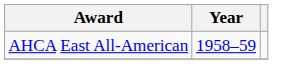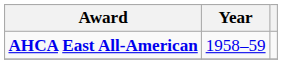row 2 | Award: normal -> bold
